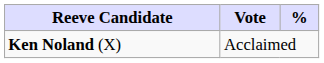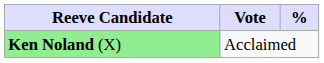Ken Noland (X) | Reeve Candidate: no background -> lightgreen background
